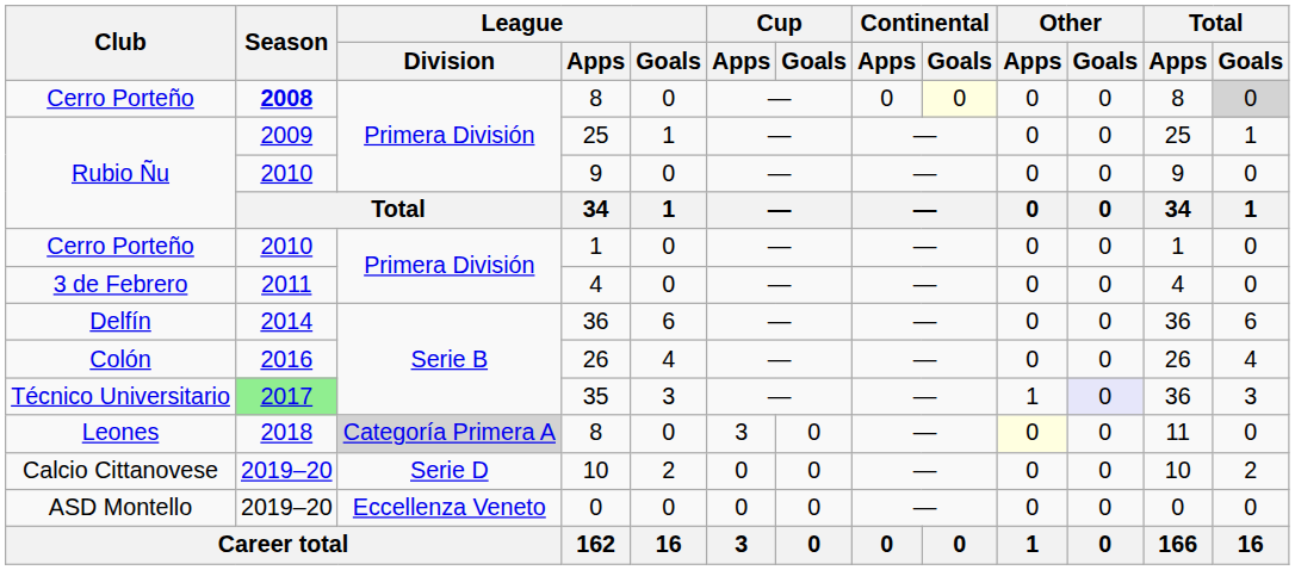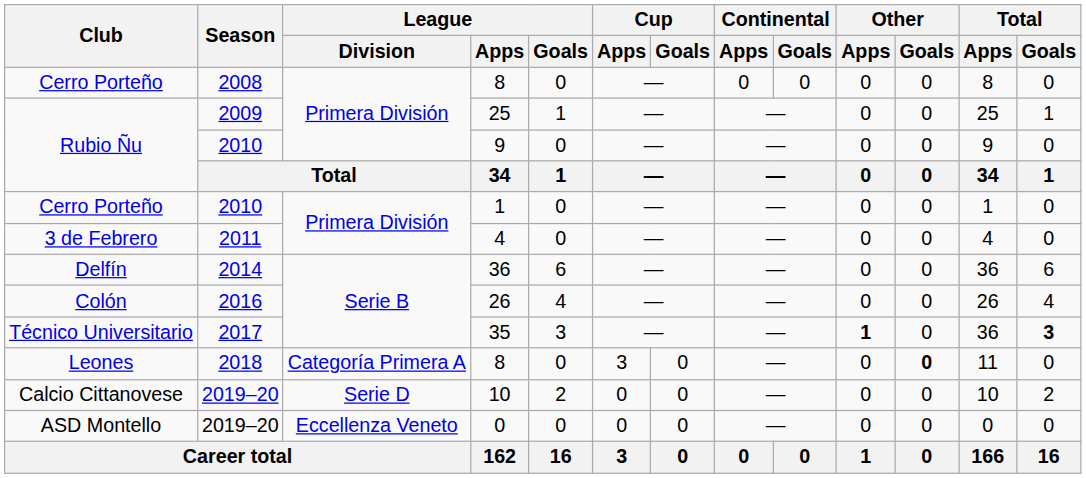Cerro Porteño / 8 | Season: bold -> normal
Cerro Porteño / 8 | Continental / Goals: lightyellow background -> no background
Cerro Porteño / 8 | Total / Goals: lightgrey background -> no background
35 | Season: lightgreen background -> no background
35 | Other / Apps: normal -> bold
35 | Other / Goals: lavender background -> no background
35 | Total / Goals: normal -> bold
Leones / 8 | League / Division: lightgrey background -> no background
Leones / 8 | Other / Apps: lightyellow background -> no background
Leones / 8 | Other / Goals: normal -> bold
